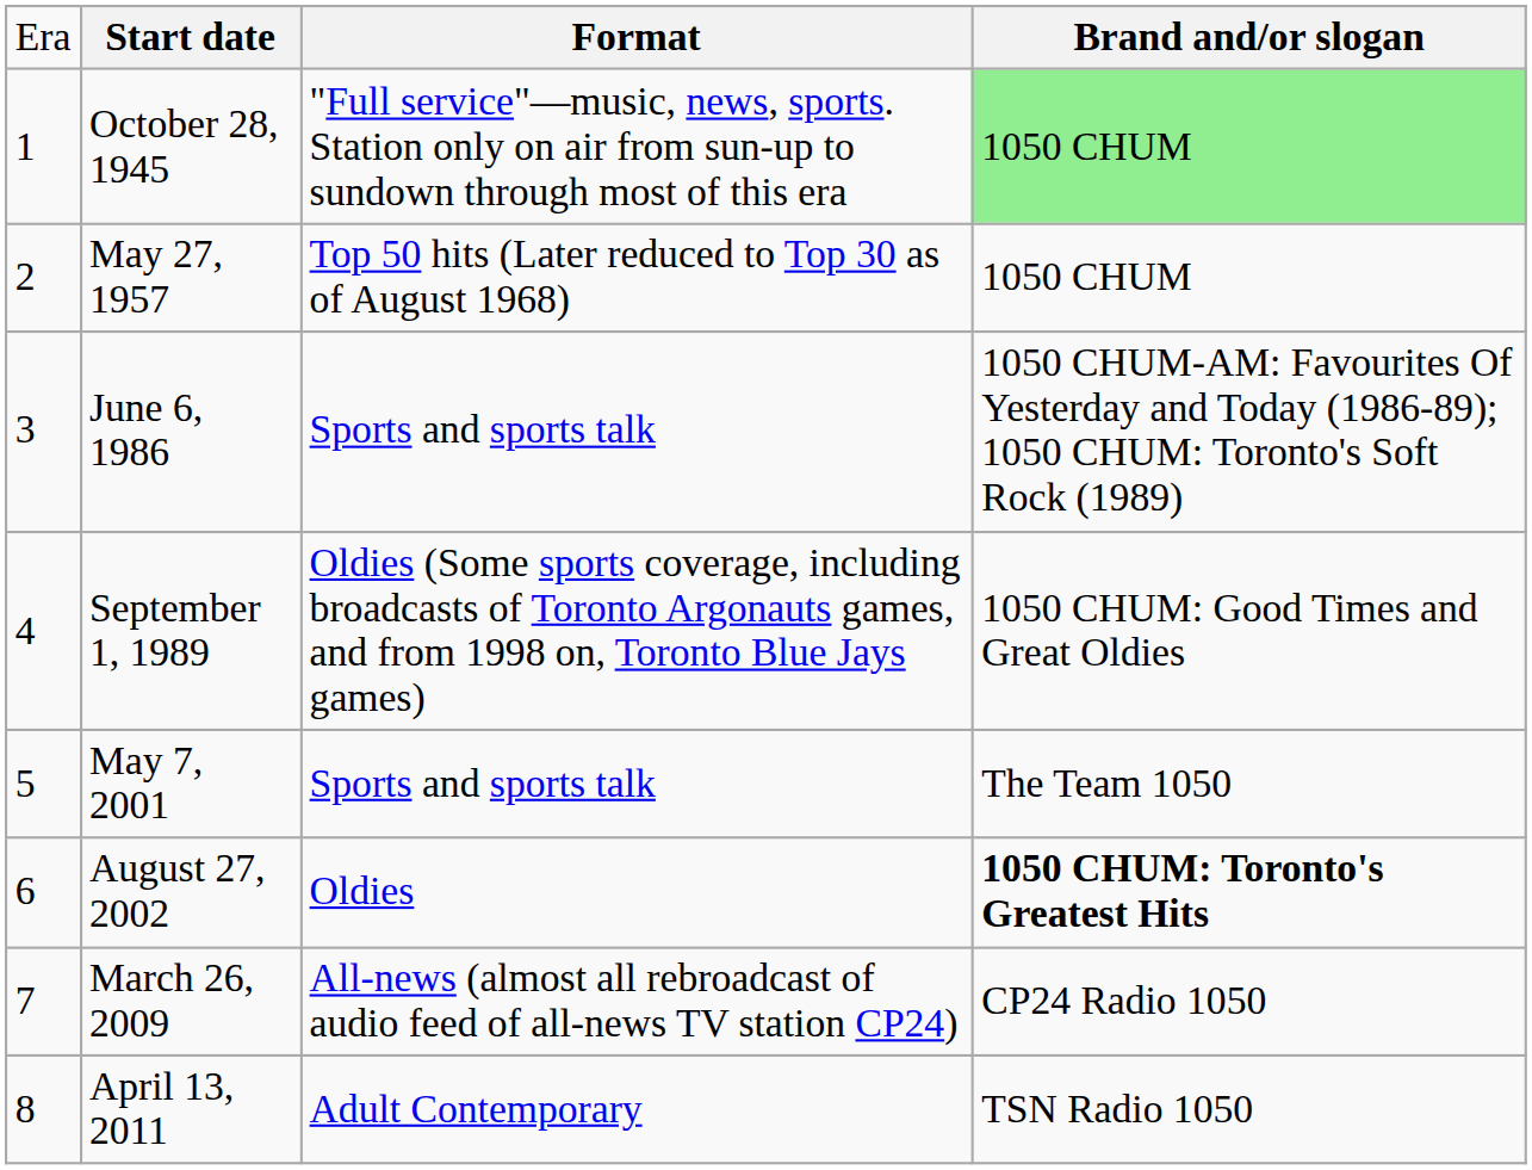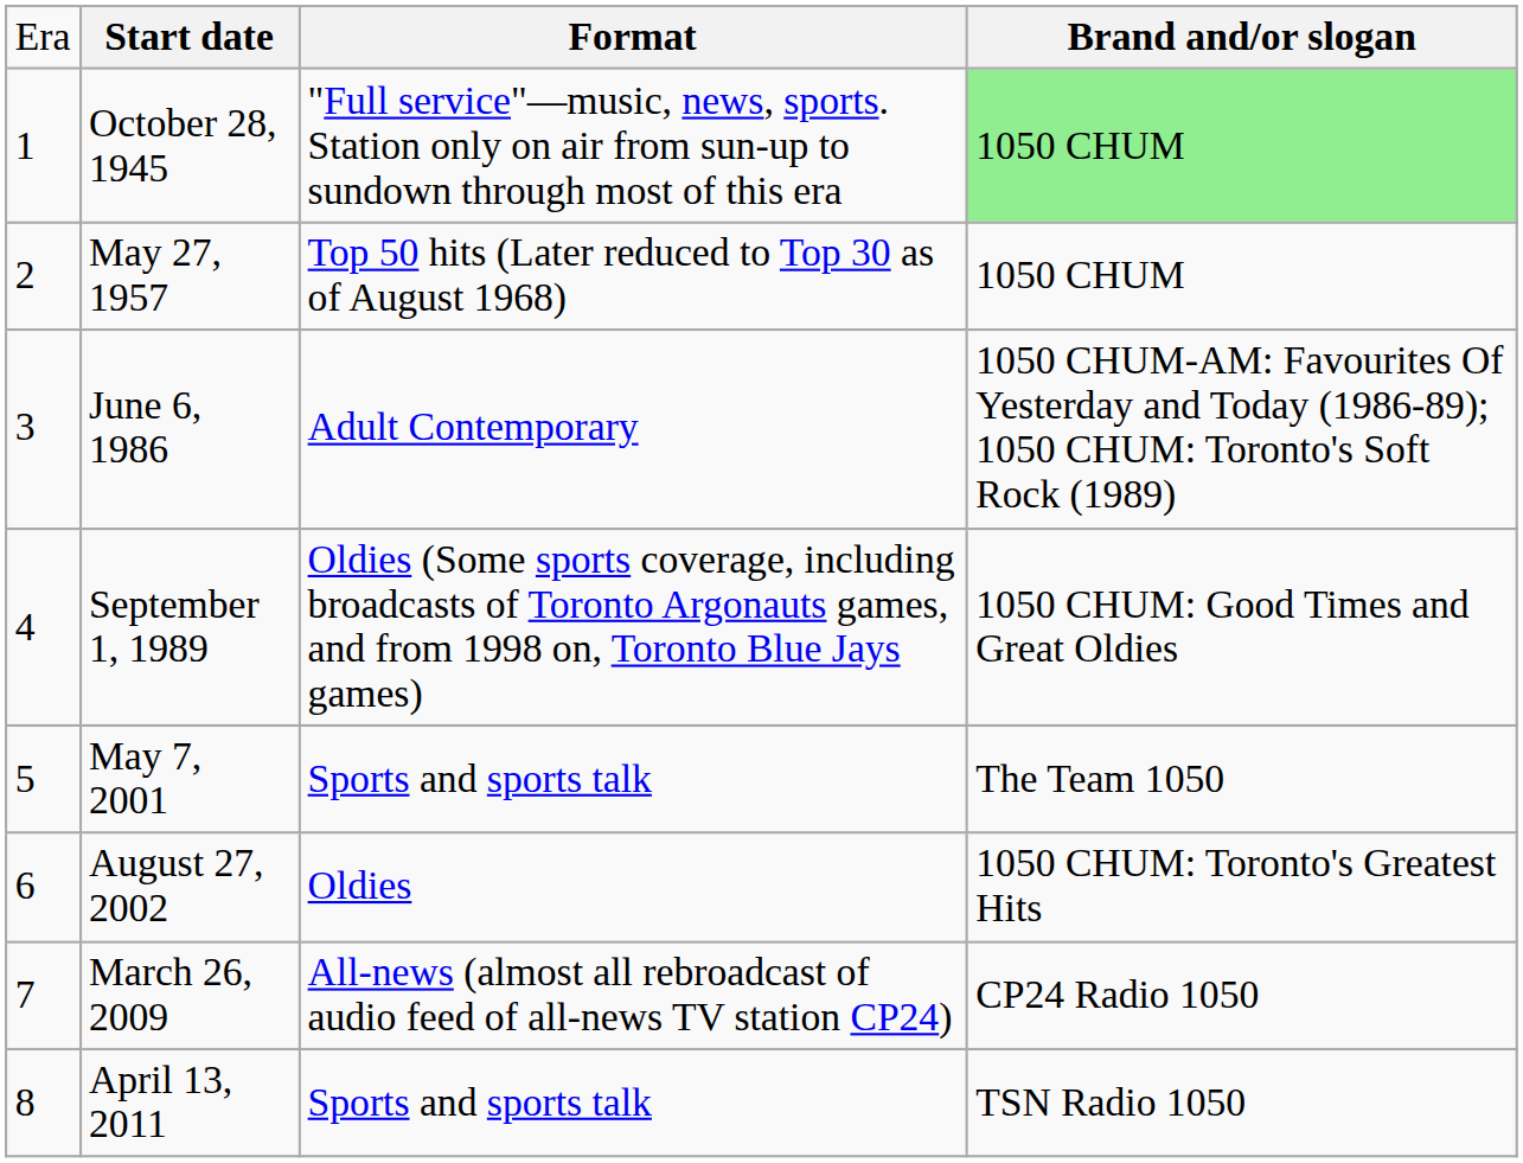June 6, 1986 | column 3: Sports and sports talk -> Adult Contemporary
August 27, 2002 | column 4: bold -> normal
April 13, 2011 | column 3: Adult Contemporary -> Sports and sports talk
